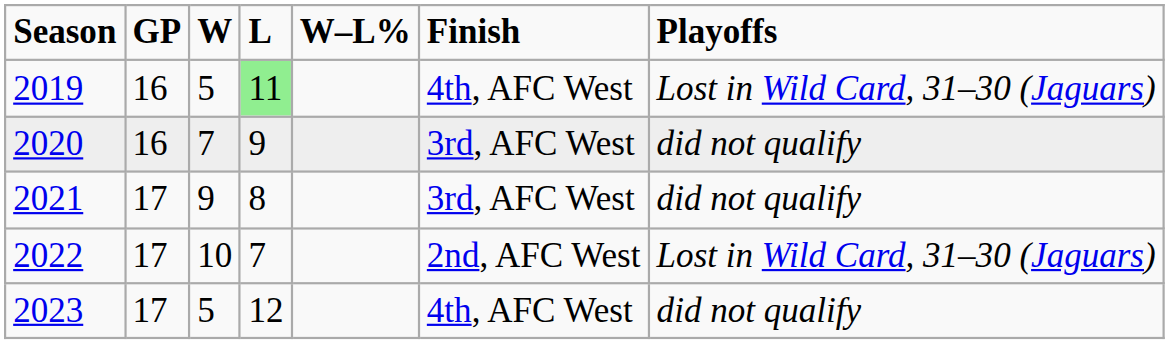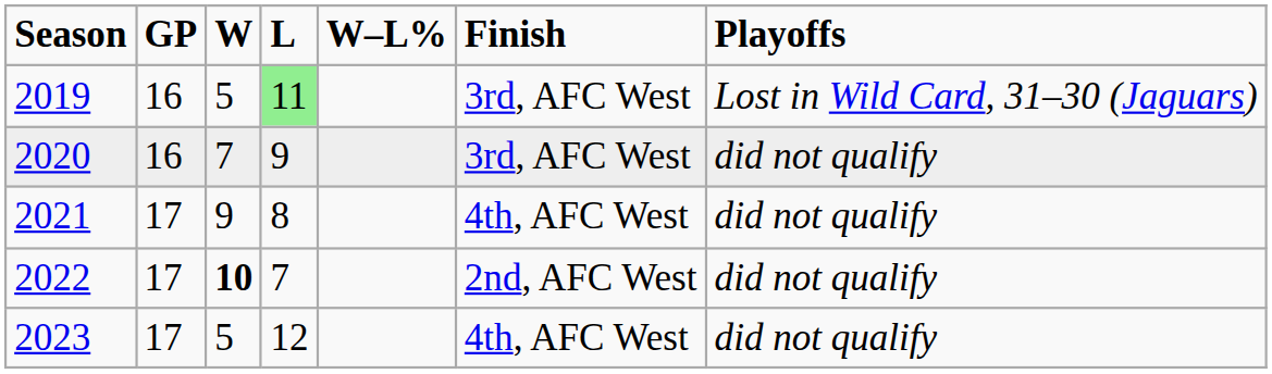2019 | column 6: 4th, AFC West -> 3rd, AFC West
2021 | column 6: 3rd, AFC West -> 4th, AFC West
2022 | column 3: normal -> bold
2022 | column 7: Lost in Wild Card, 31–30 (Jaguars) -> did not qualify
